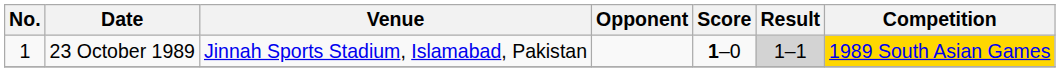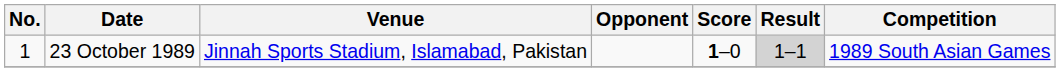23 October 1989 | Competition: gold background -> no background
